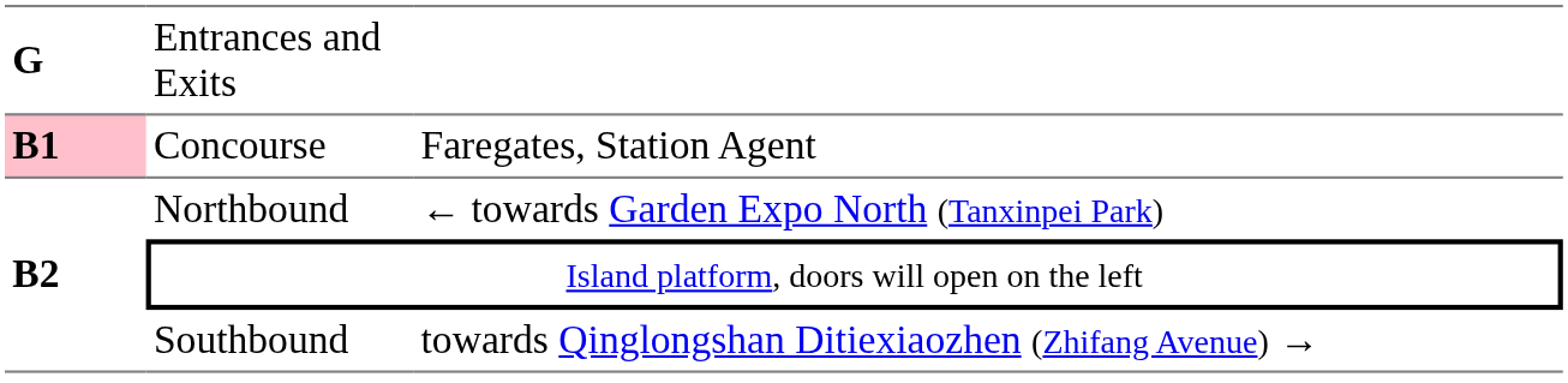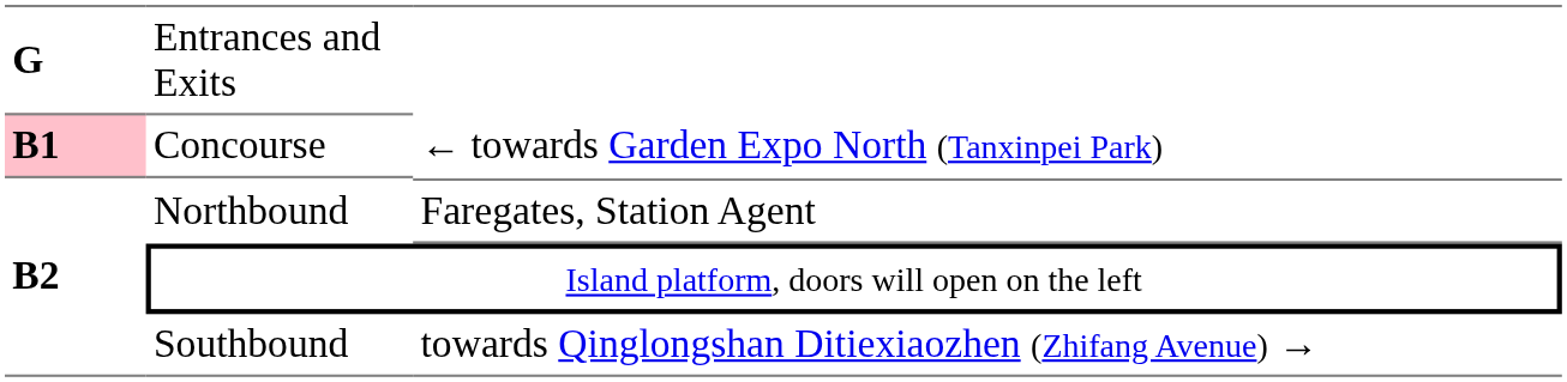Concourse | column 3: Faregates, Station Agent -> ← towards Garden Expo North (Tanxinpei Park)
Northbound | column 3: ← towards Garden Expo North (Tanxinpei Park) -> Faregates, Station Agent
